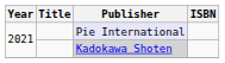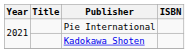Pie International | Publisher: lavender background -> no background
Kadokawa Shoten | Publisher: lightgrey background -> no background
